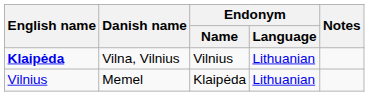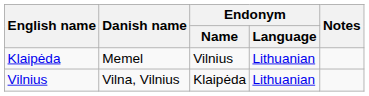row 3 | English name: bold -> normal
row 3 | Danish name: Vilna, Vilnius -> Memel
row 4 | Danish name: Memel -> Vilna, Vilnius
